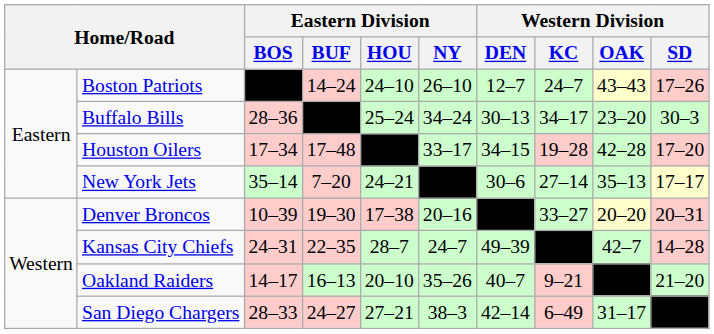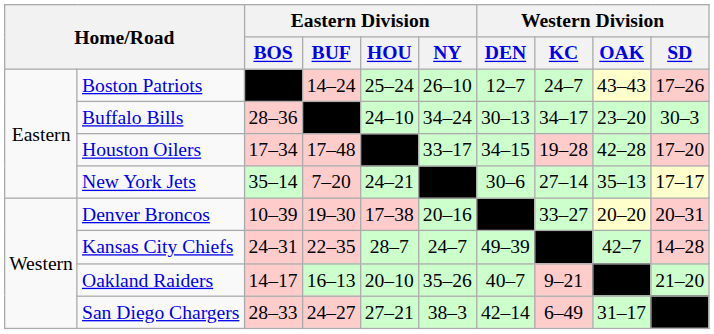Boston Patriots | Eastern Division / HOU: 24–10 -> 25–24
Buffalo Bills | Eastern Division / HOU: 25–24 -> 24–10
